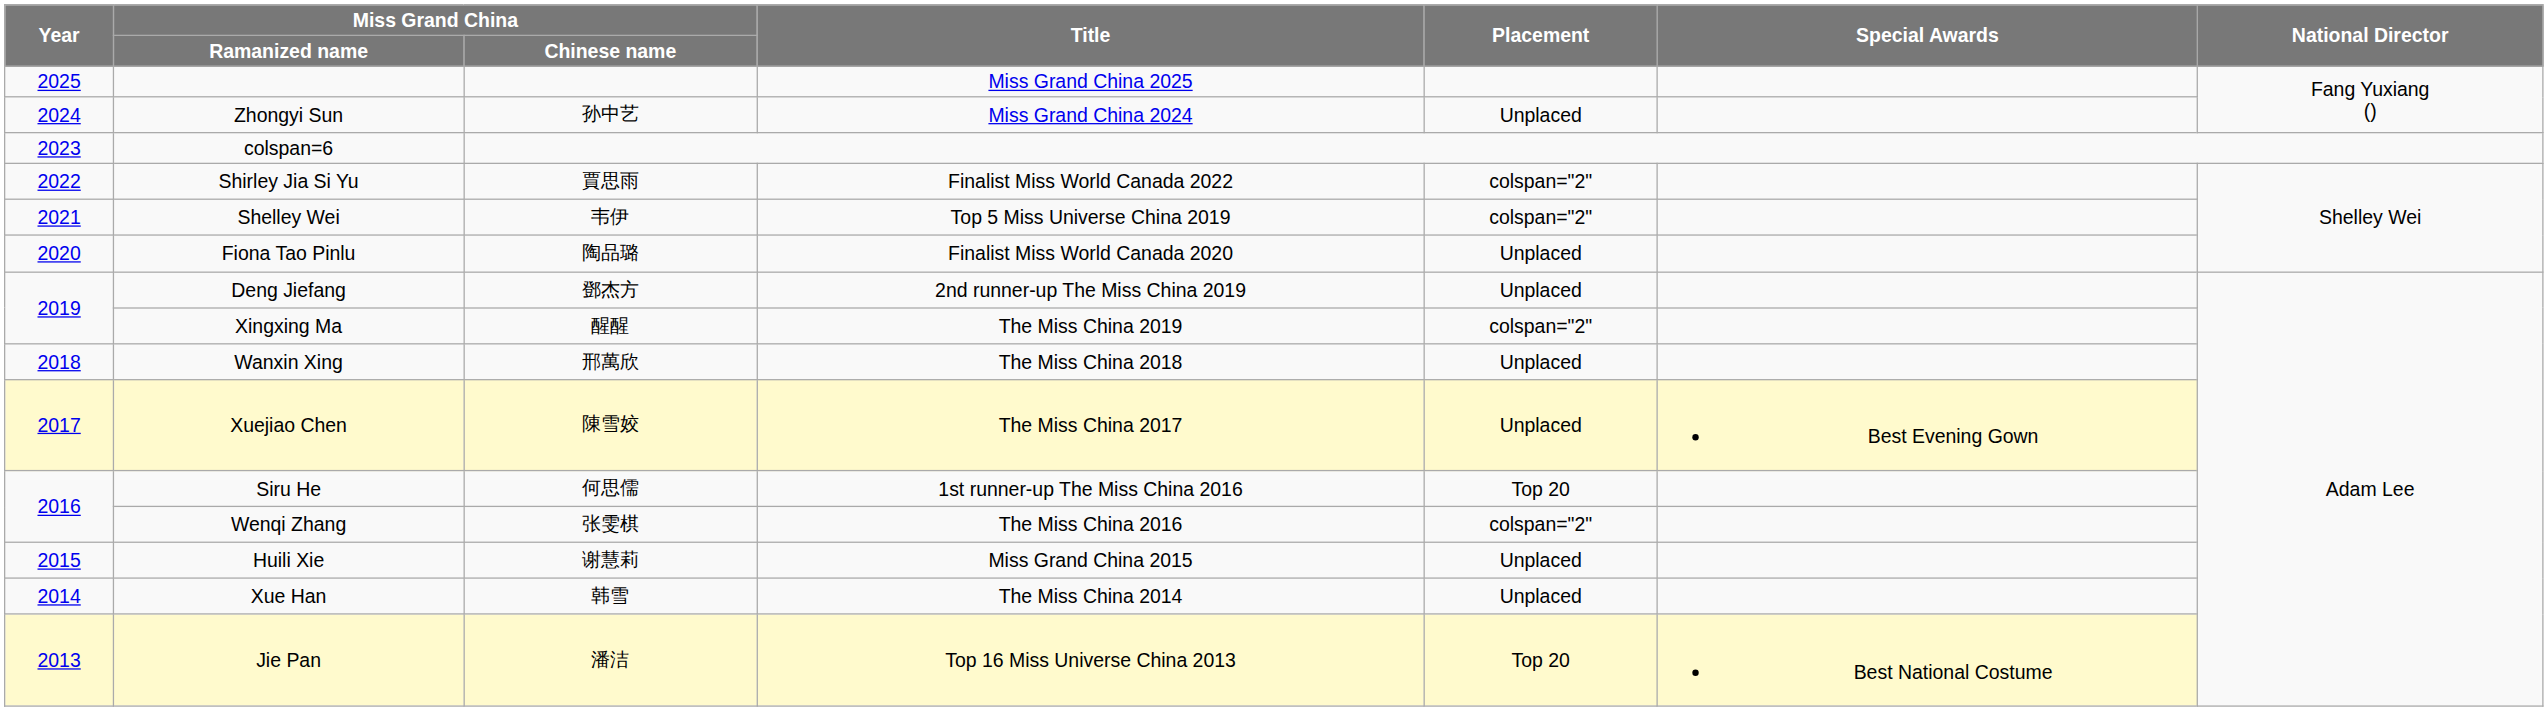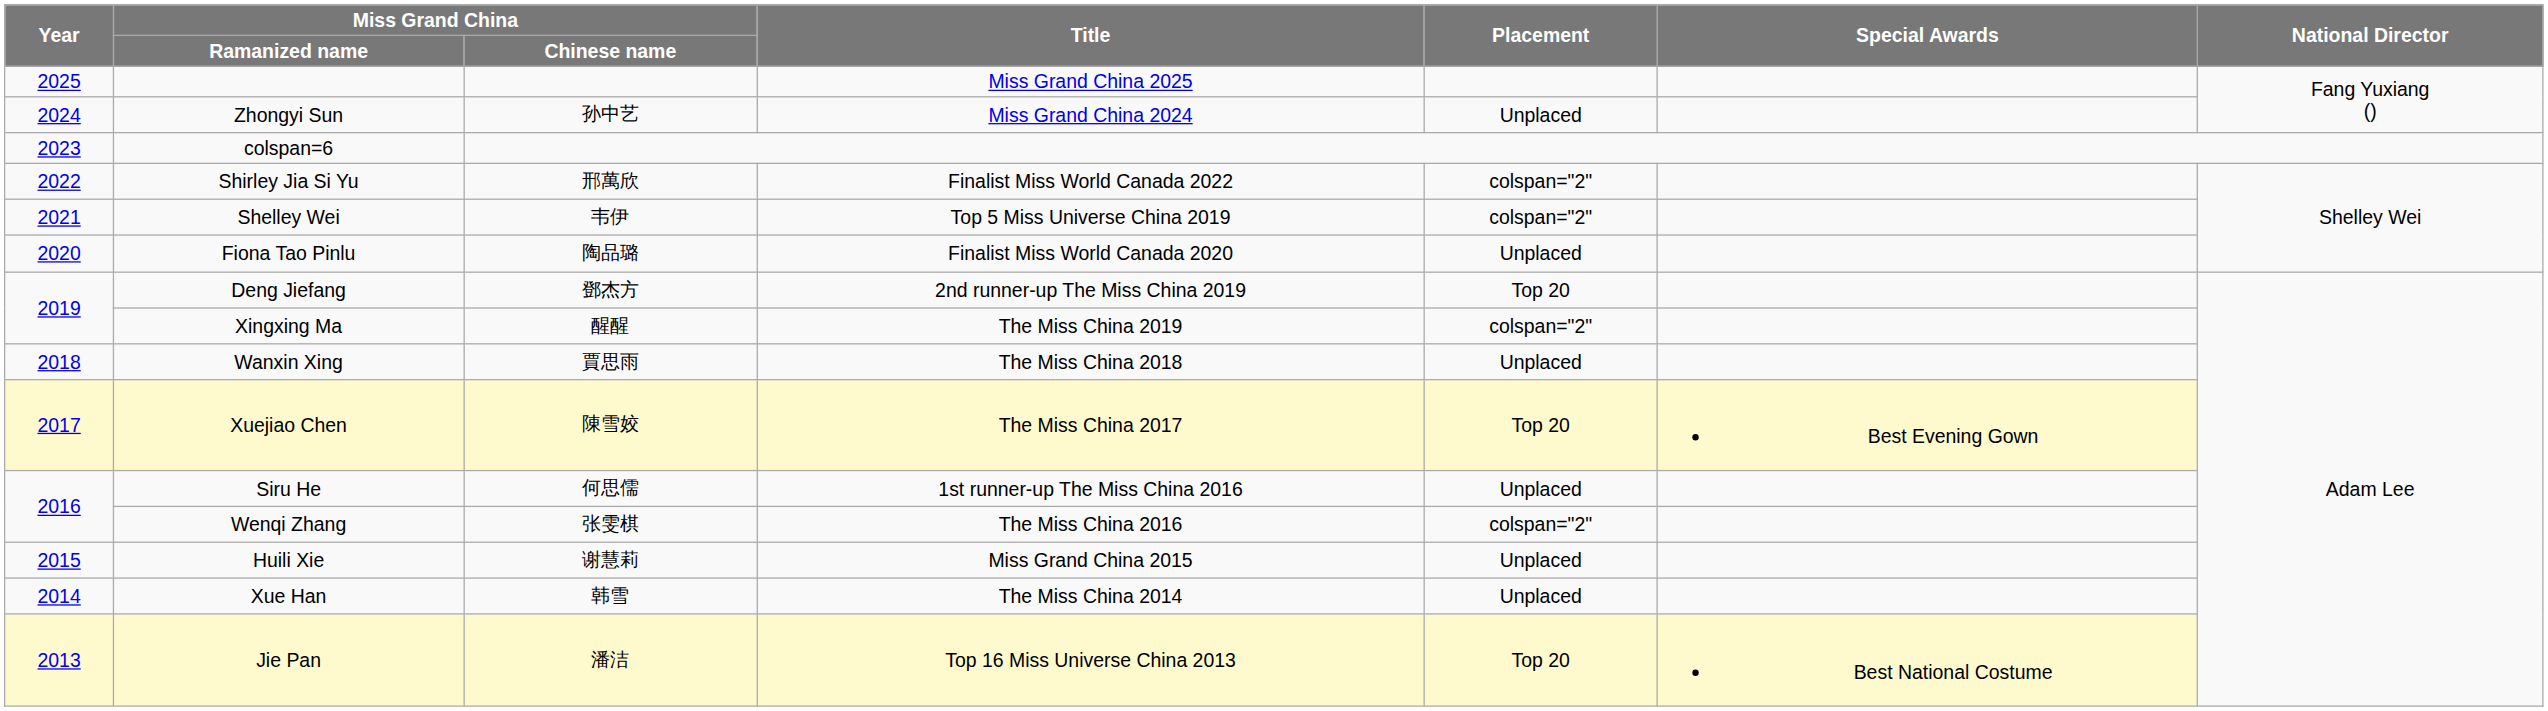Shirley Jia Si Yu | Miss Grand China / Chinese name: 賈思雨 -> 邢萬欣
Deng Jiefang | Placement: Unplaced -> Top 20
Wanxin Xing | Miss Grand China / Chinese name: 邢萬欣 -> 賈思雨
Xuejiao Chen | Placement: Unplaced -> Top 20
Siru He | Placement: Top 20 -> Unplaced
